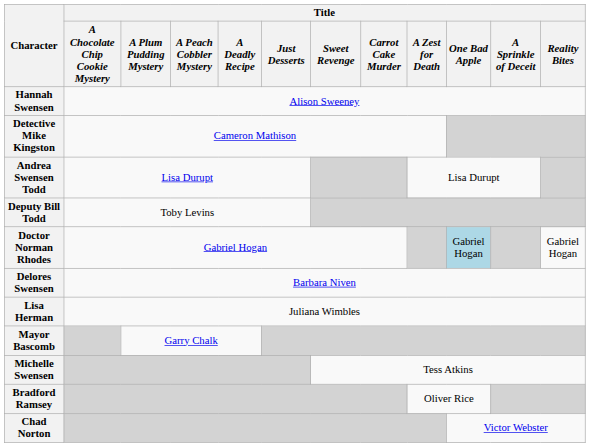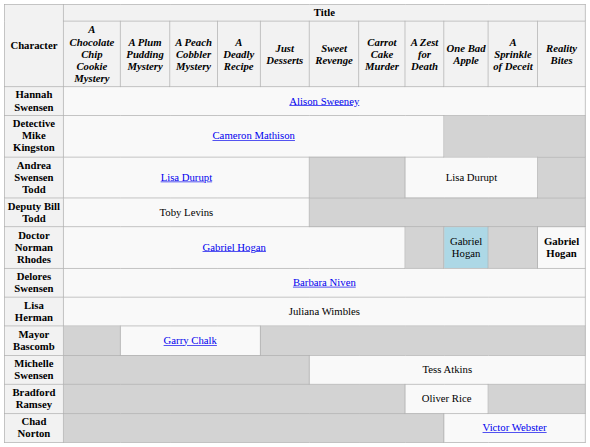Doctor Norman Rhodes | Title / Reality Bites: normal -> bold
